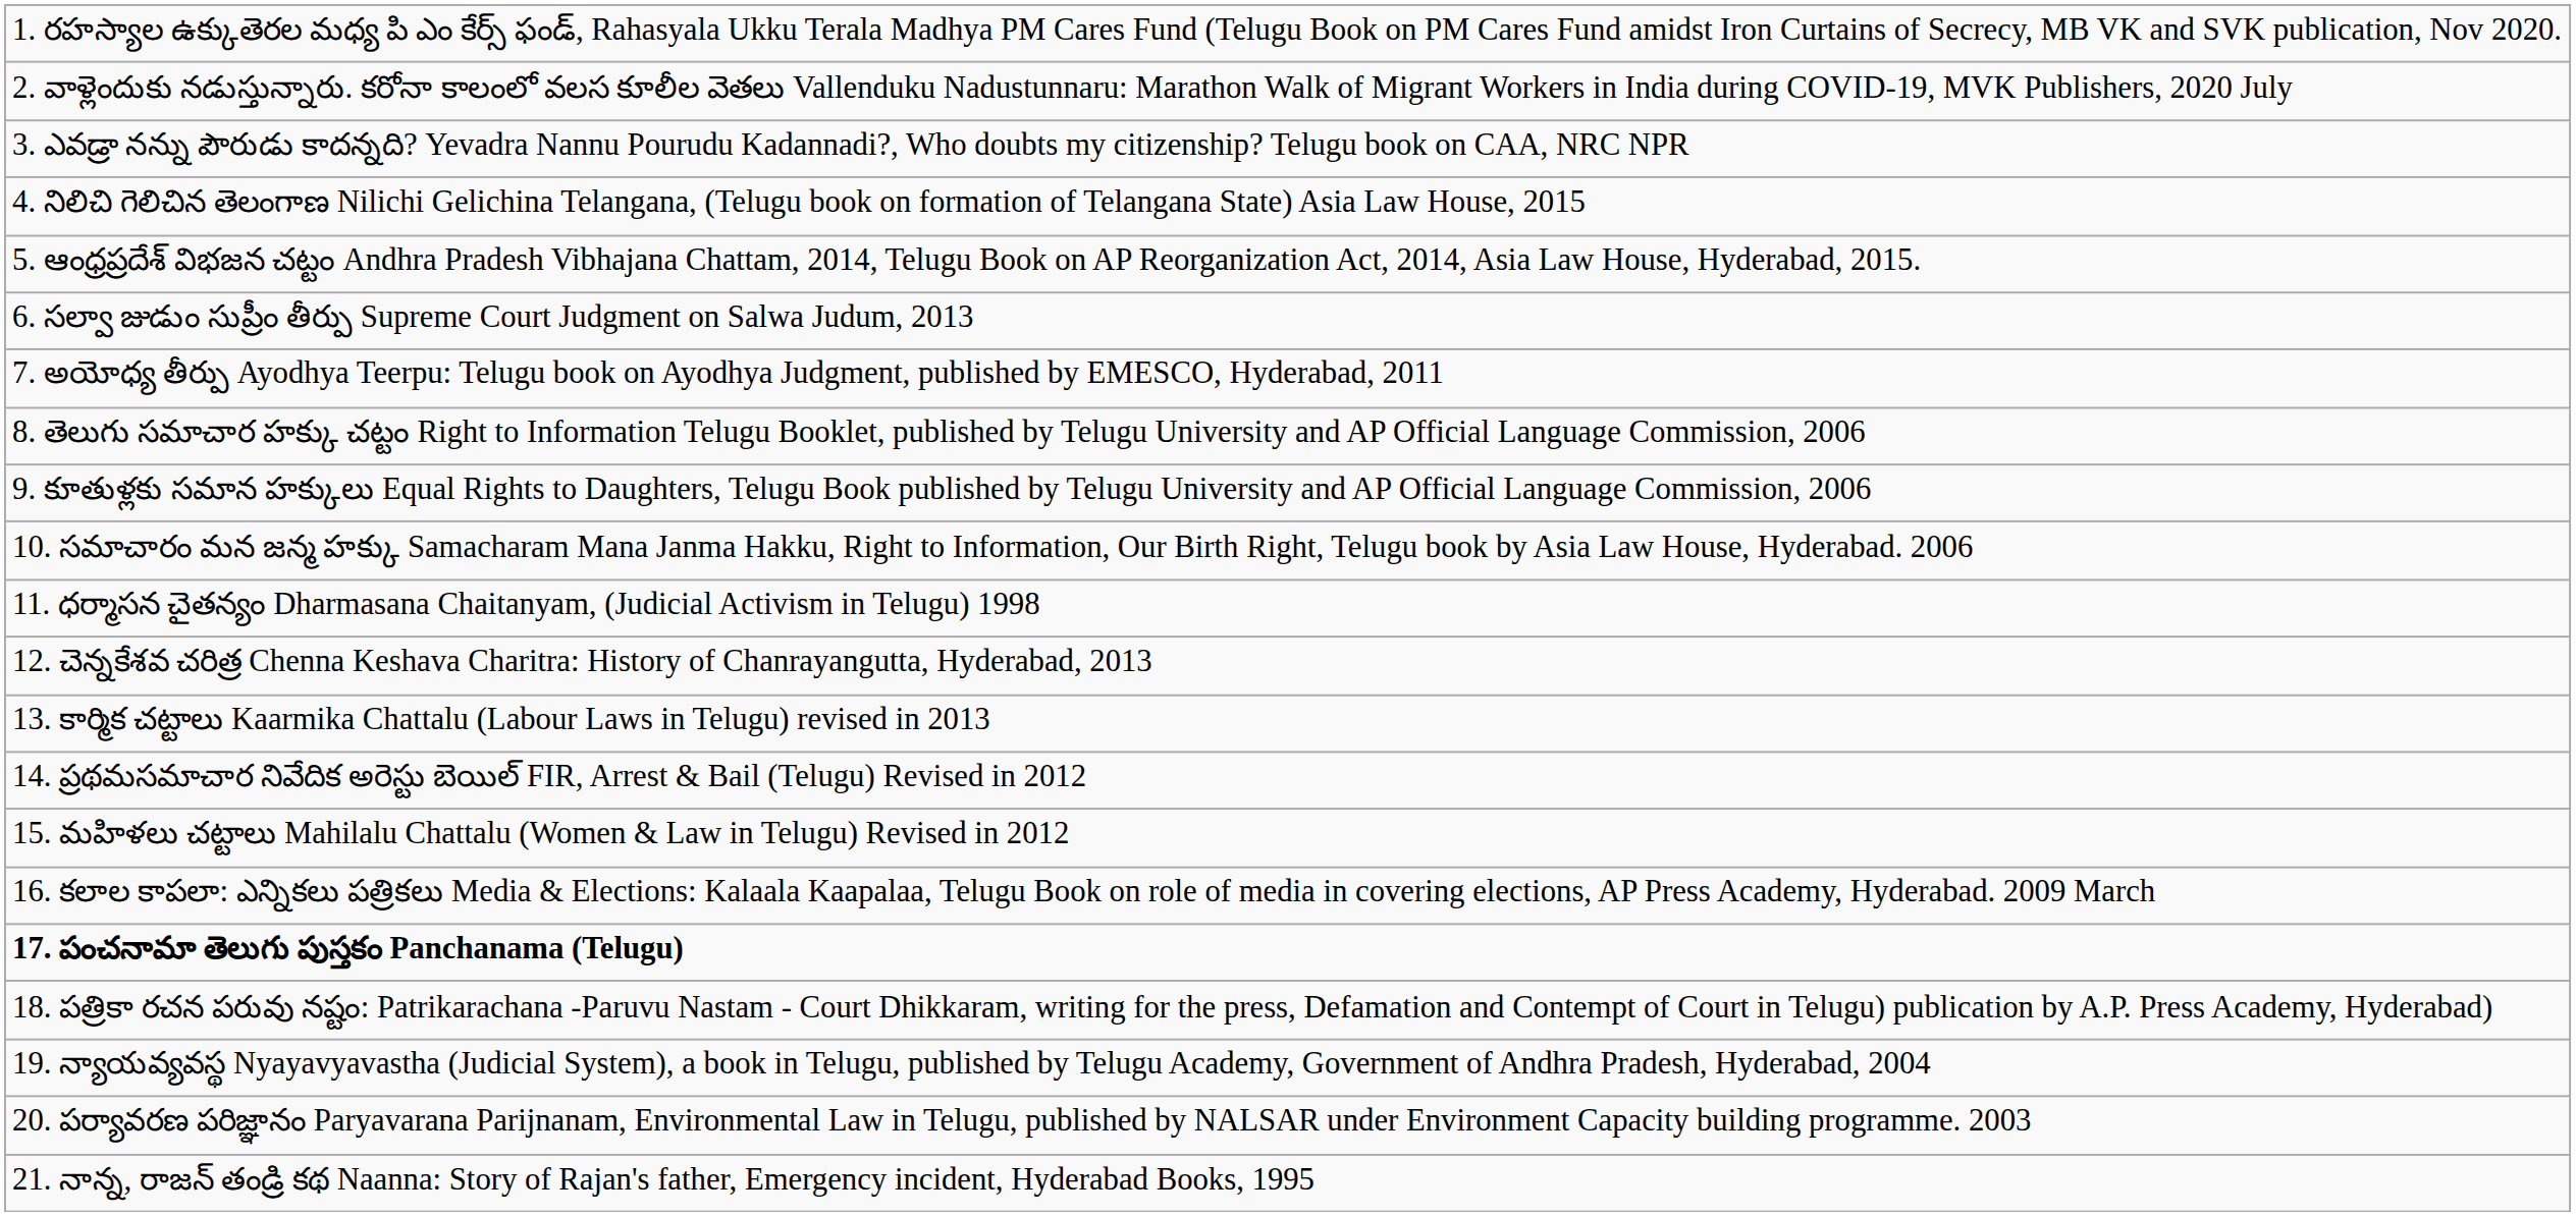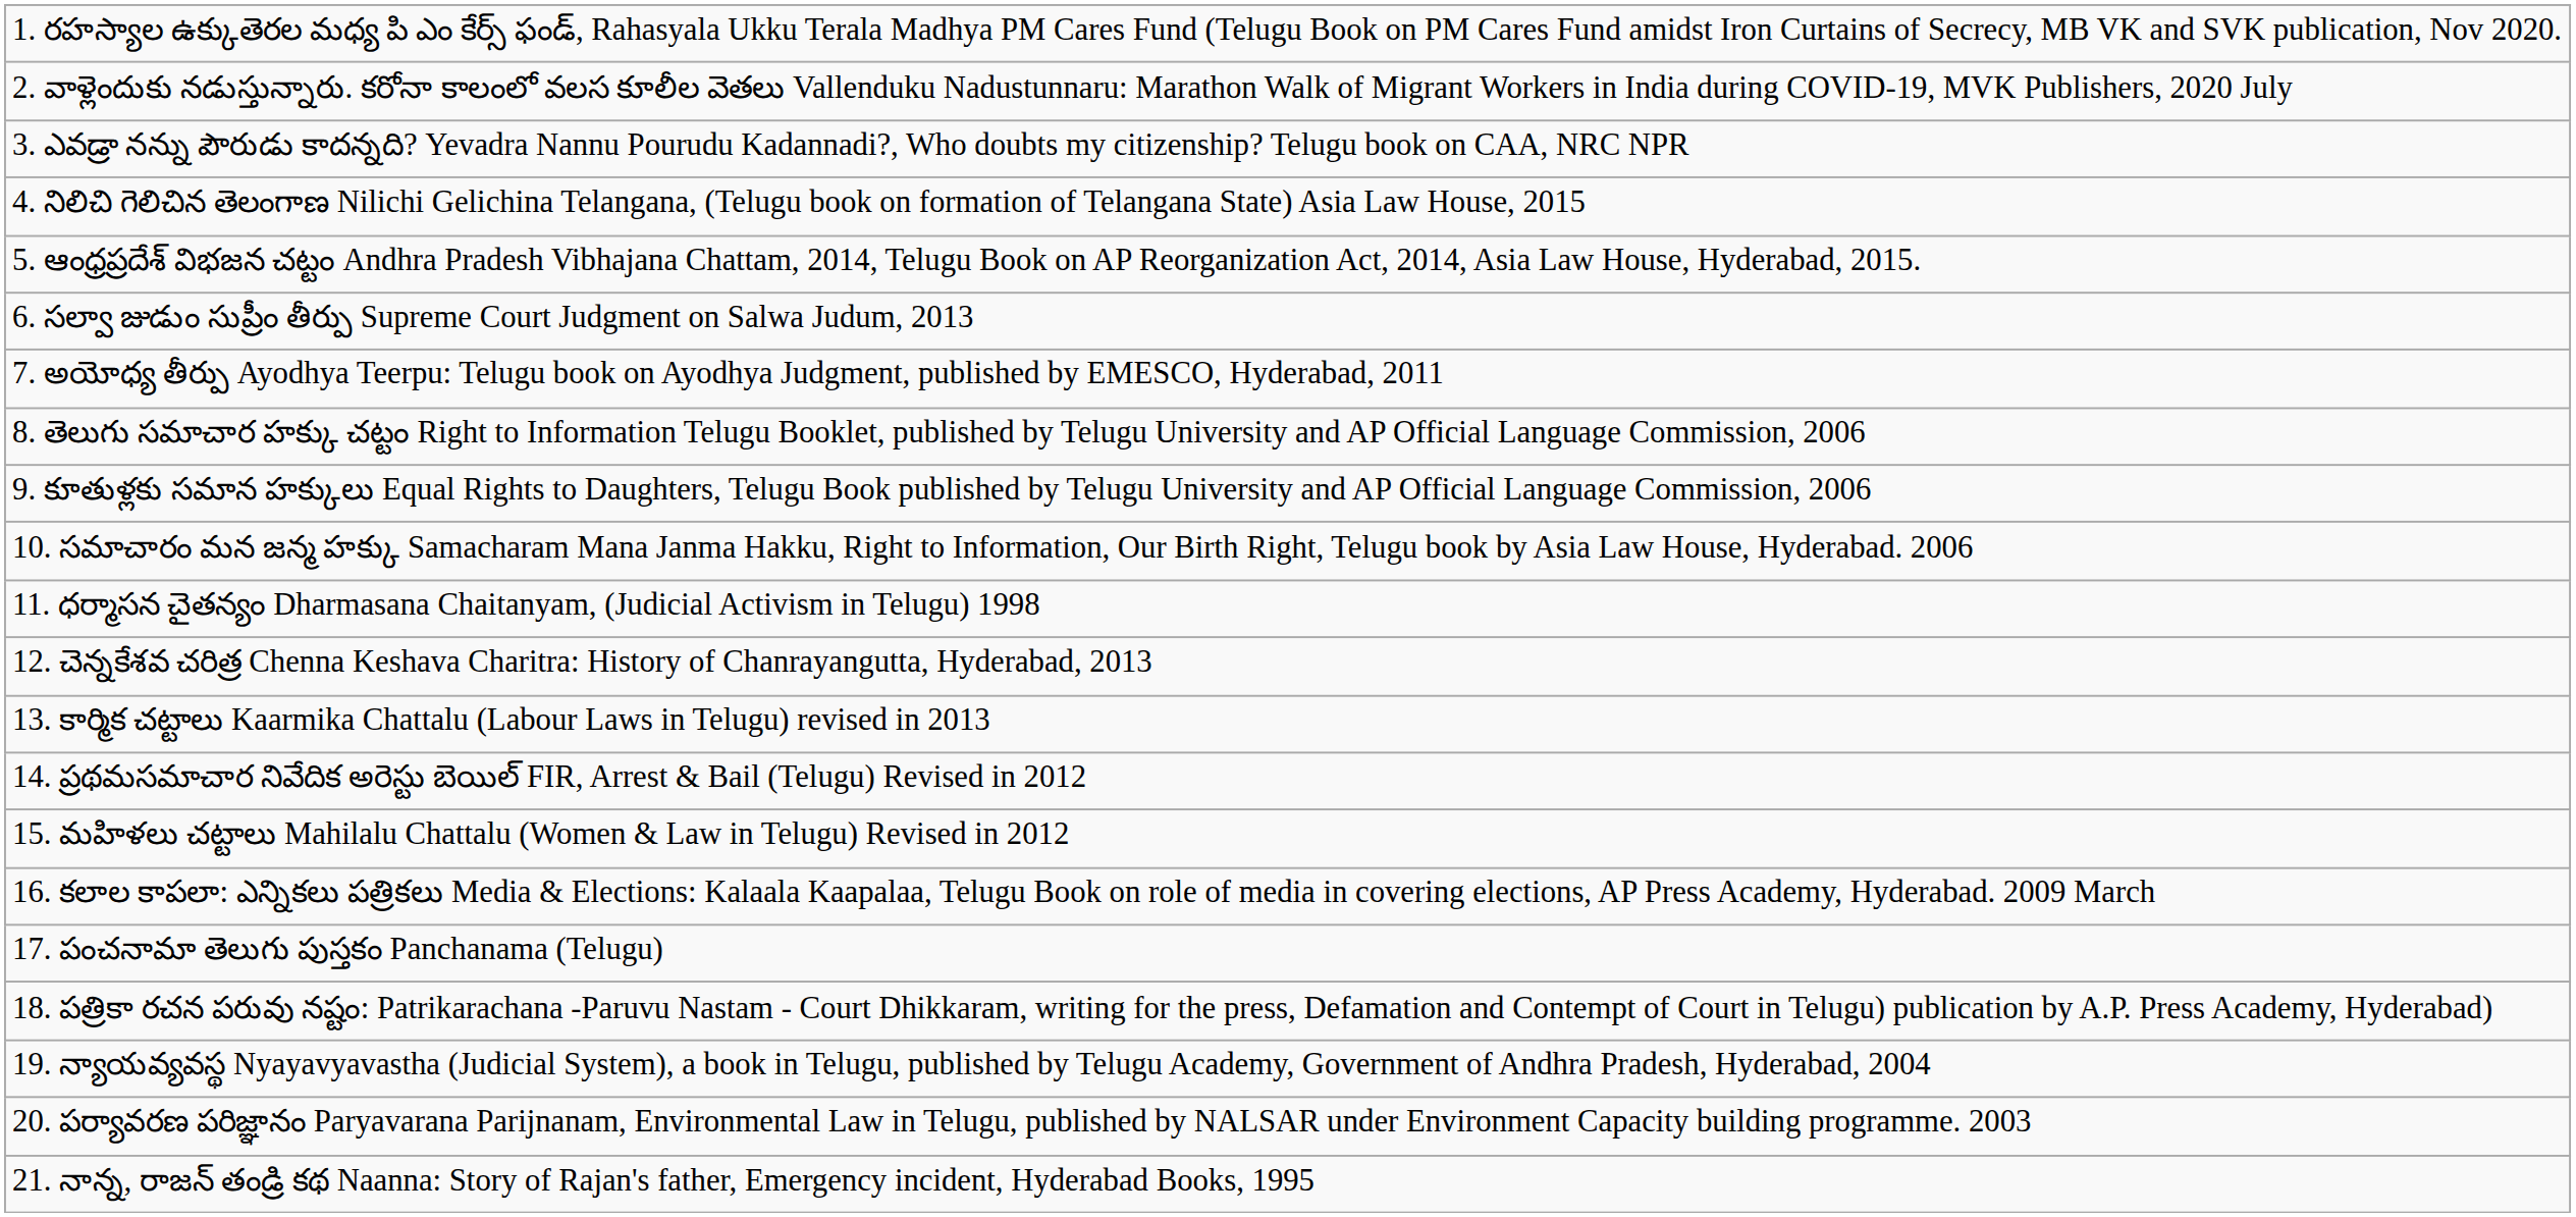row 17 | column 1: bold -> normal
